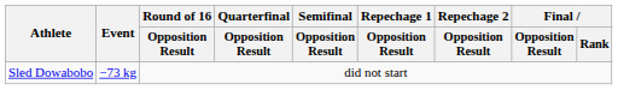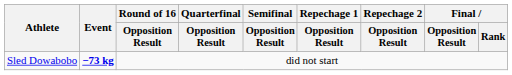Sled Dowabobo | Event: normal -> bold
